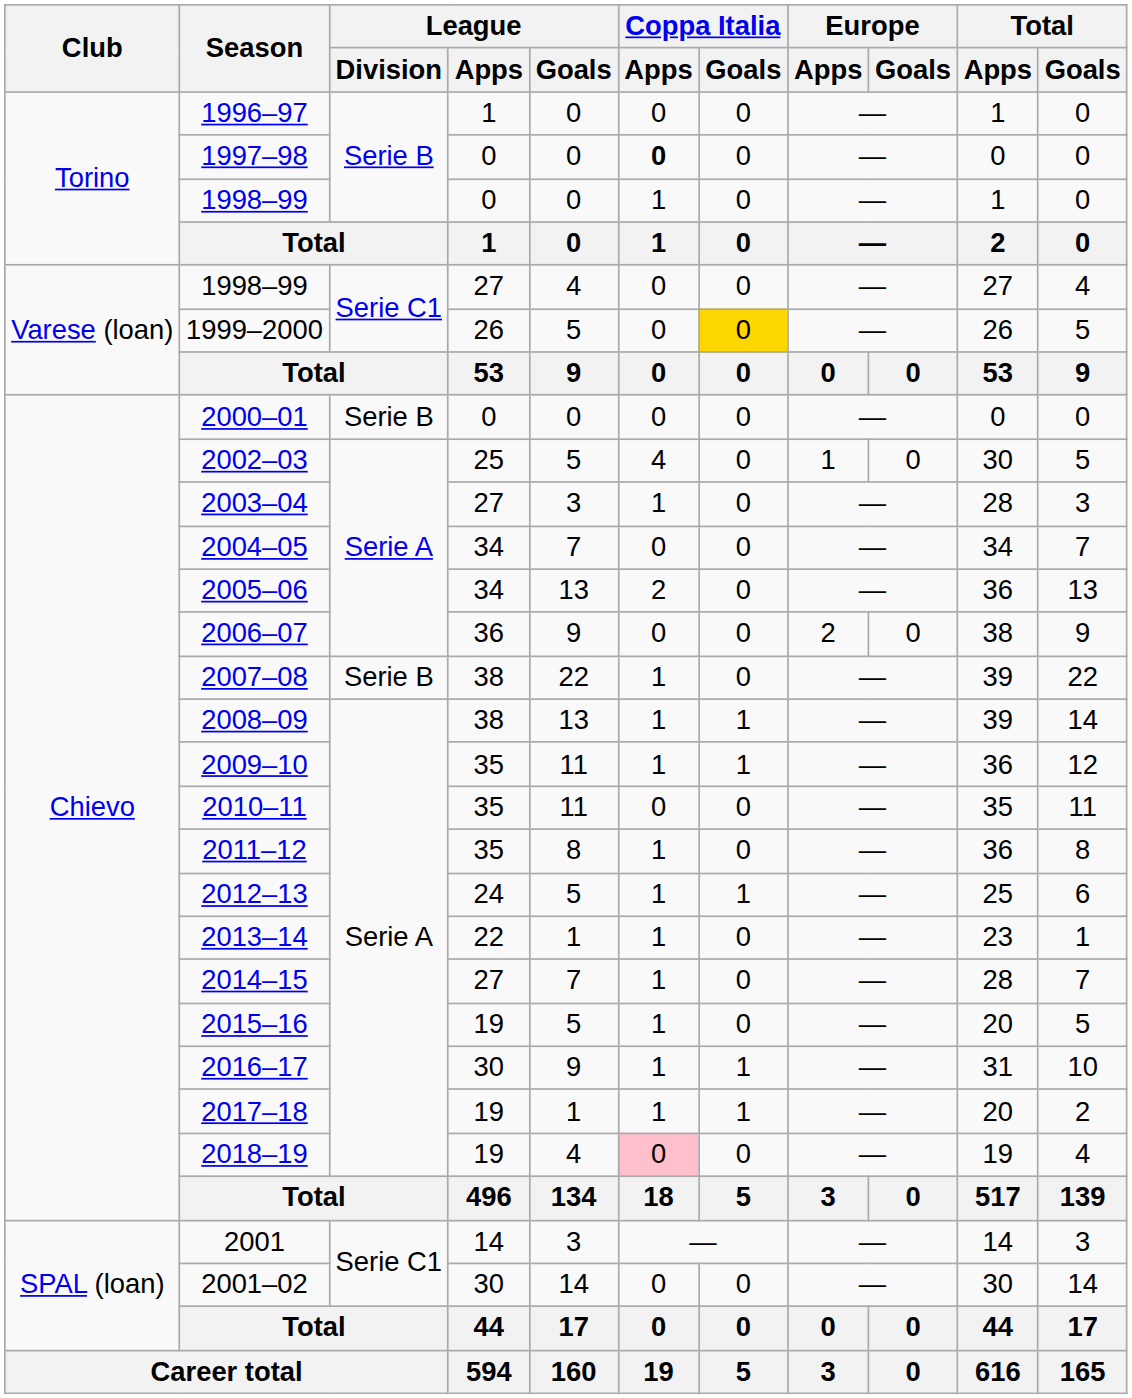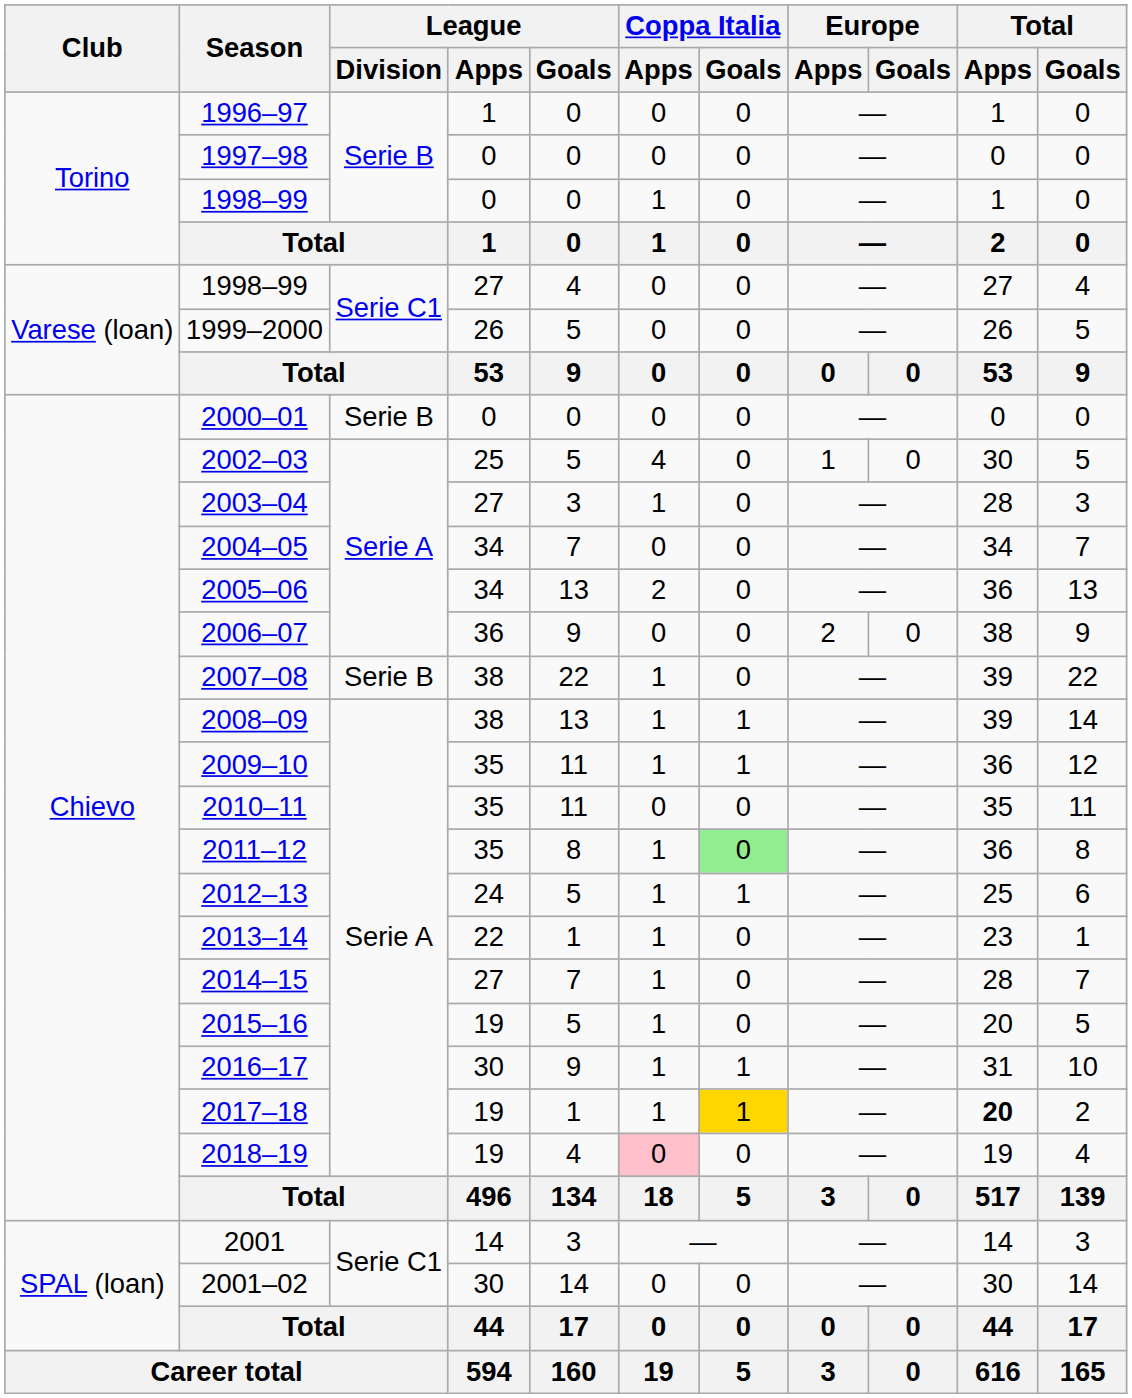1997–98 | Coppa Italia / Apps: bold -> normal
1999–2000 | Coppa Italia / Goals: gold background -> no background
2011–12 | Coppa Italia / Goals: no background -> lightgreen background
2017–18 | Coppa Italia / Goals: no background -> gold background
2017–18 | Total / Apps: normal -> bold
